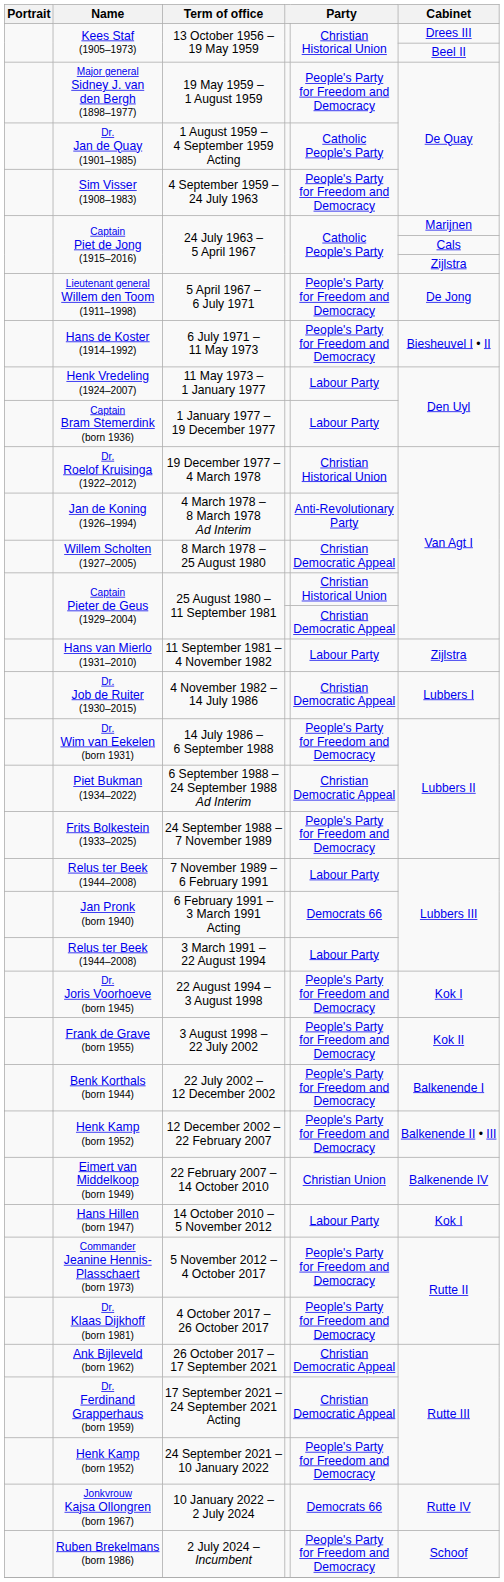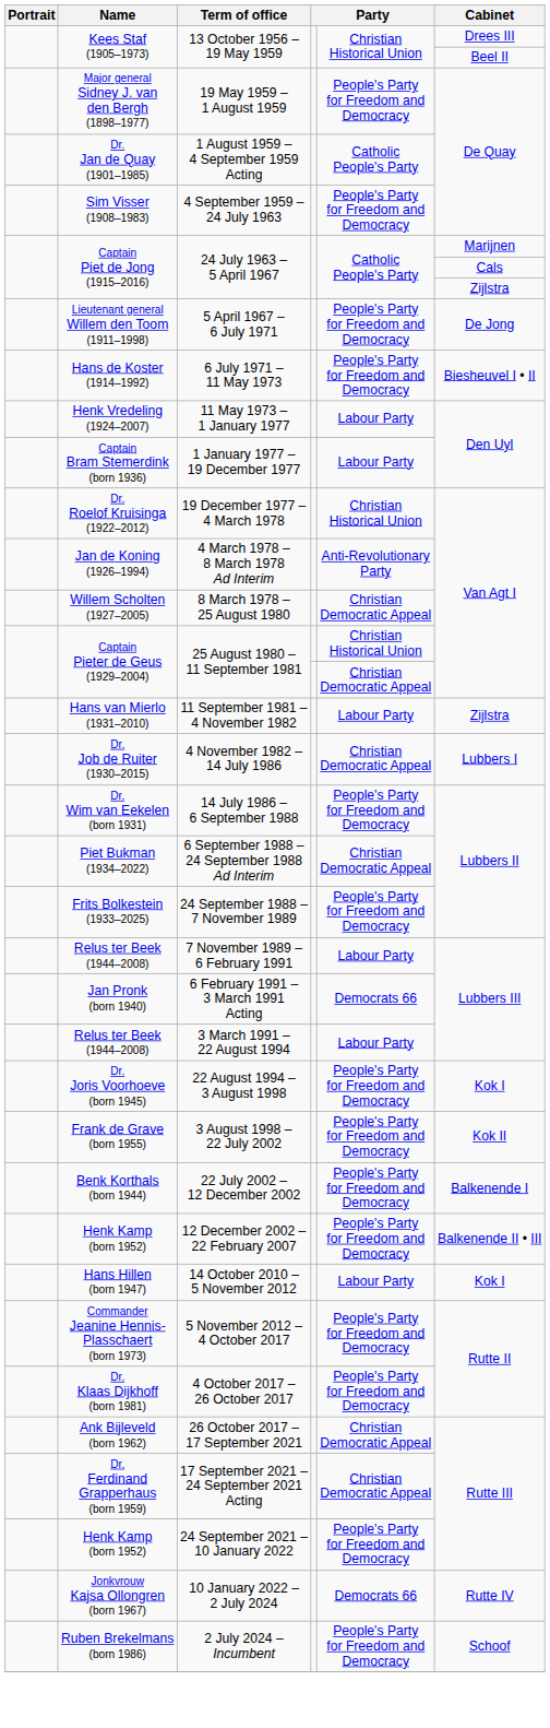- row: Eimert van Middelkoop (born 1949) | 22 February 2007 – 14 October 2010 | Christian Union | Balkenende IV
